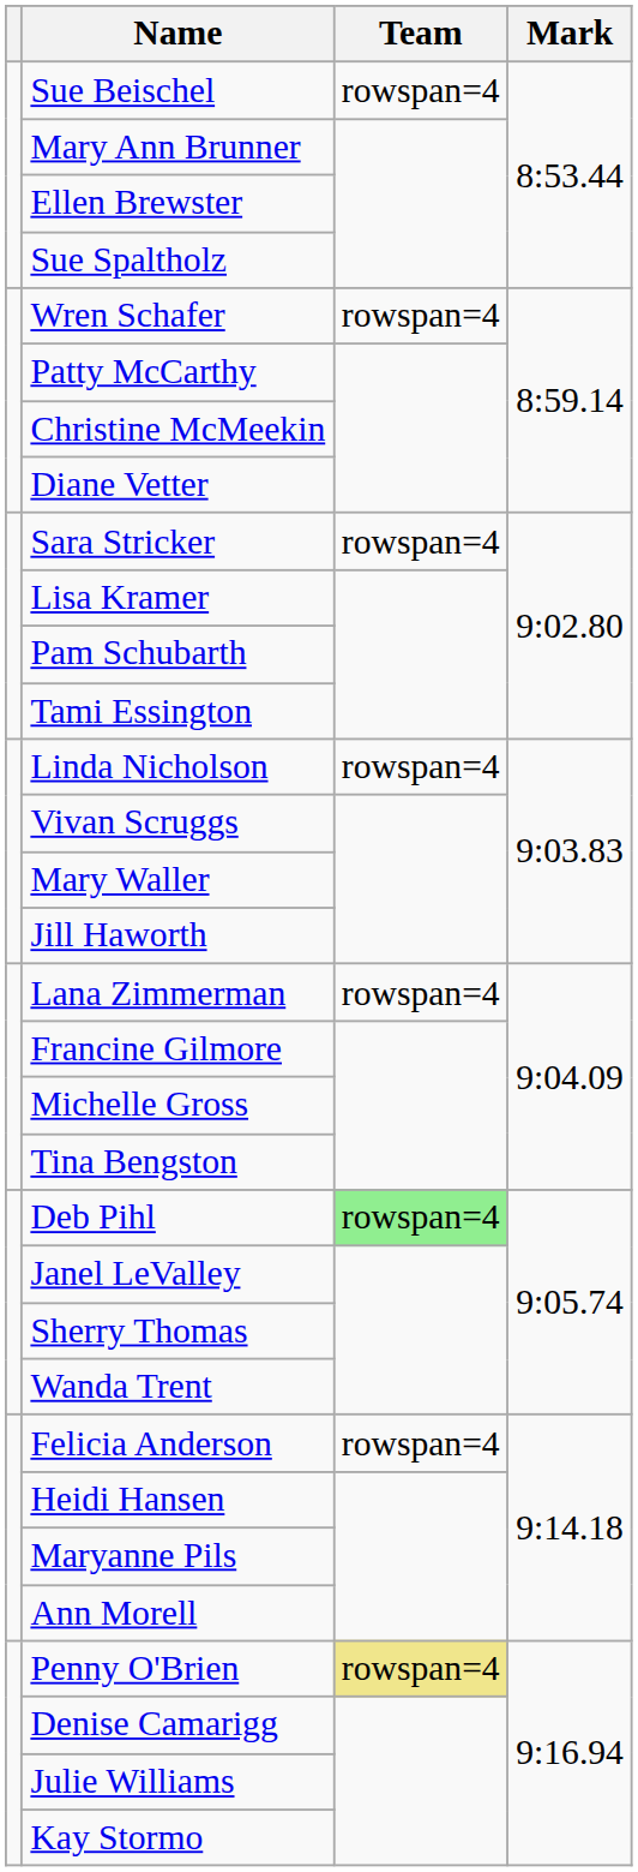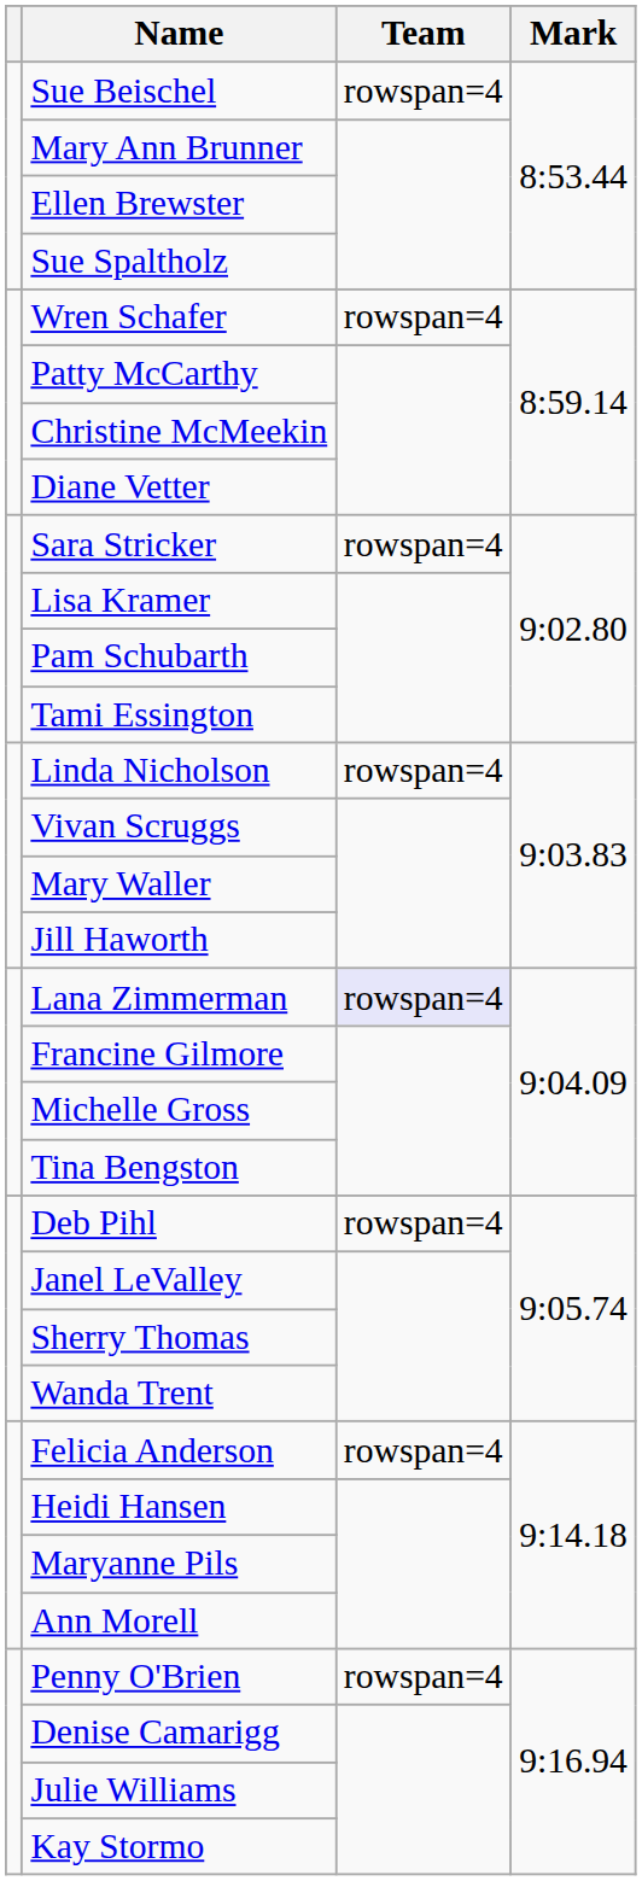Lana Zimmerman | Team: no background -> lavender background
Deb Pihl | Team: lightgreen background -> no background
Penny O'Brien | Team: khaki background -> no background
